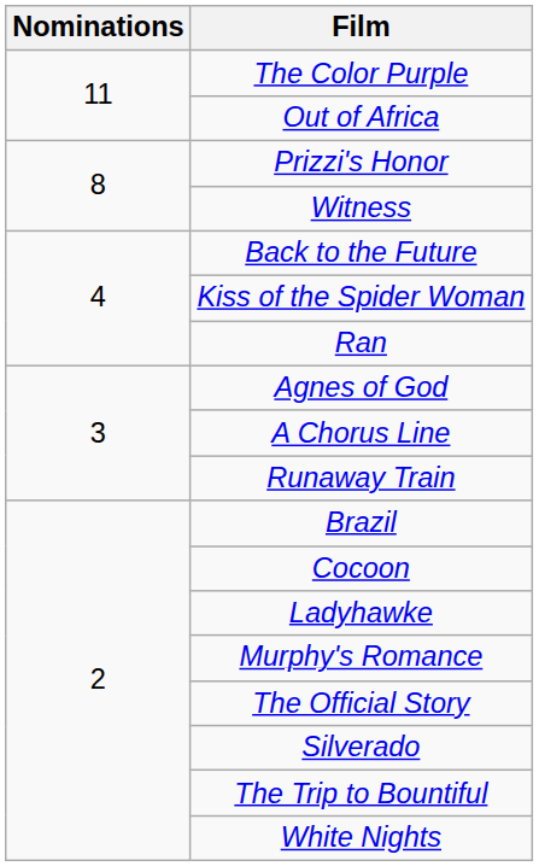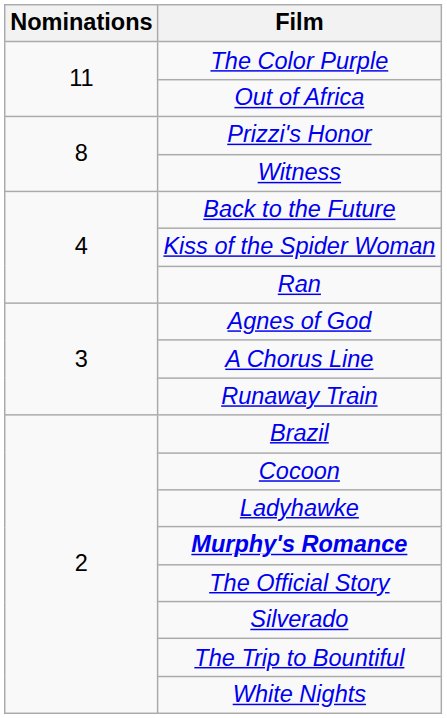Murphy's Romance | Film: normal -> bold
